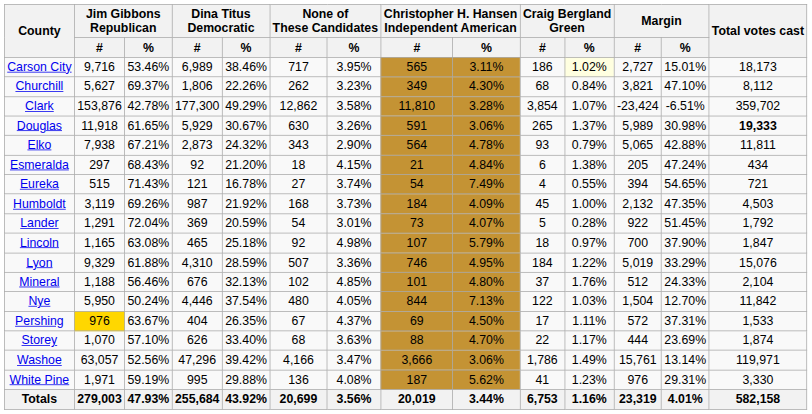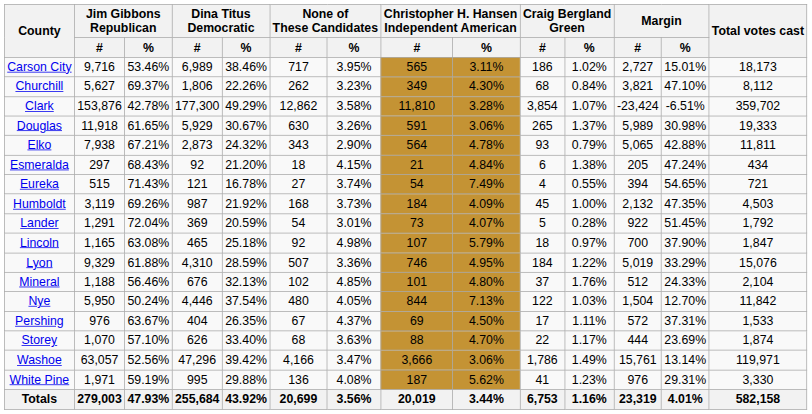Carson City | Craig Bergland Green / %: lightyellow background -> no background
Douglas | Total votes cast: bold -> normal
Pershing | Jim Gibbons Republican / #: gold background -> no background
